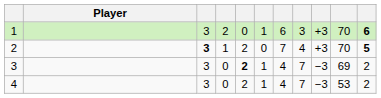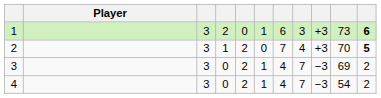row 2 | column 10: 70 -> 73
row 3 | column 3: bold -> normal
row 4 | column 5: bold -> normal
row 5 | column 10: 53 -> 54
